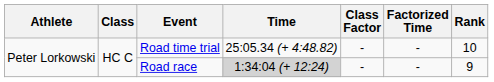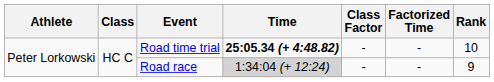Road time trial | Time: normal -> bold
